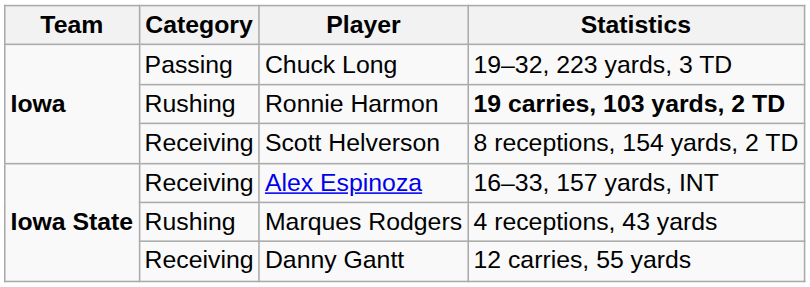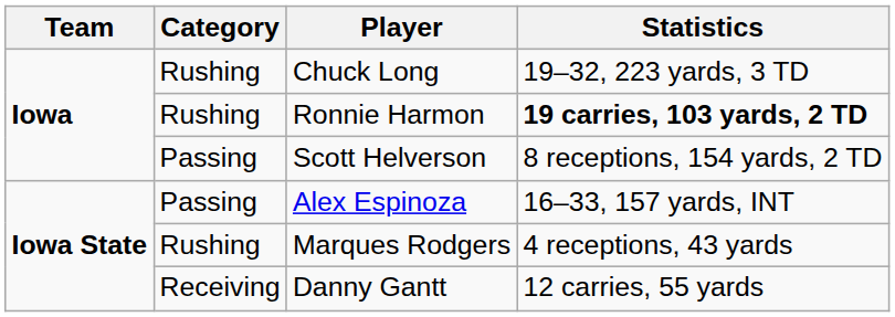Chuck Long | Category: Passing -> Rushing
Scott Helverson | Category: Receiving -> Passing
Alex Espinoza | Category: Receiving -> Passing
